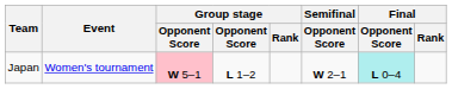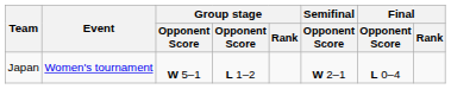Japan | column 3: pink background -> no background
Japan | Final / Opponent Score: paleturquoise background -> no background
